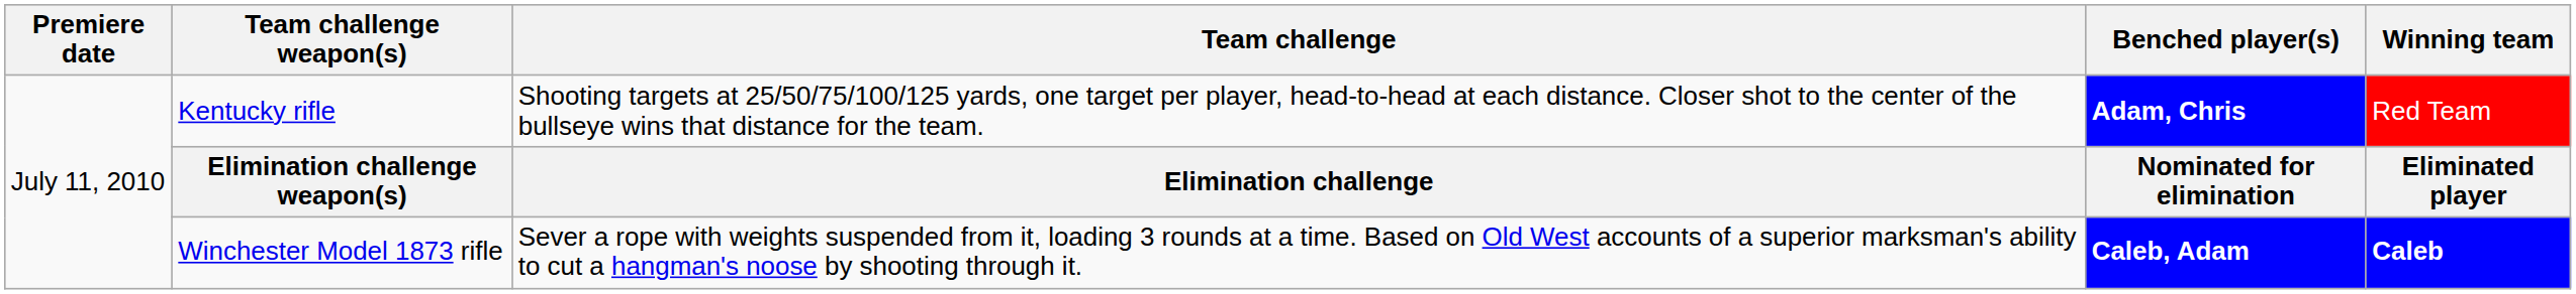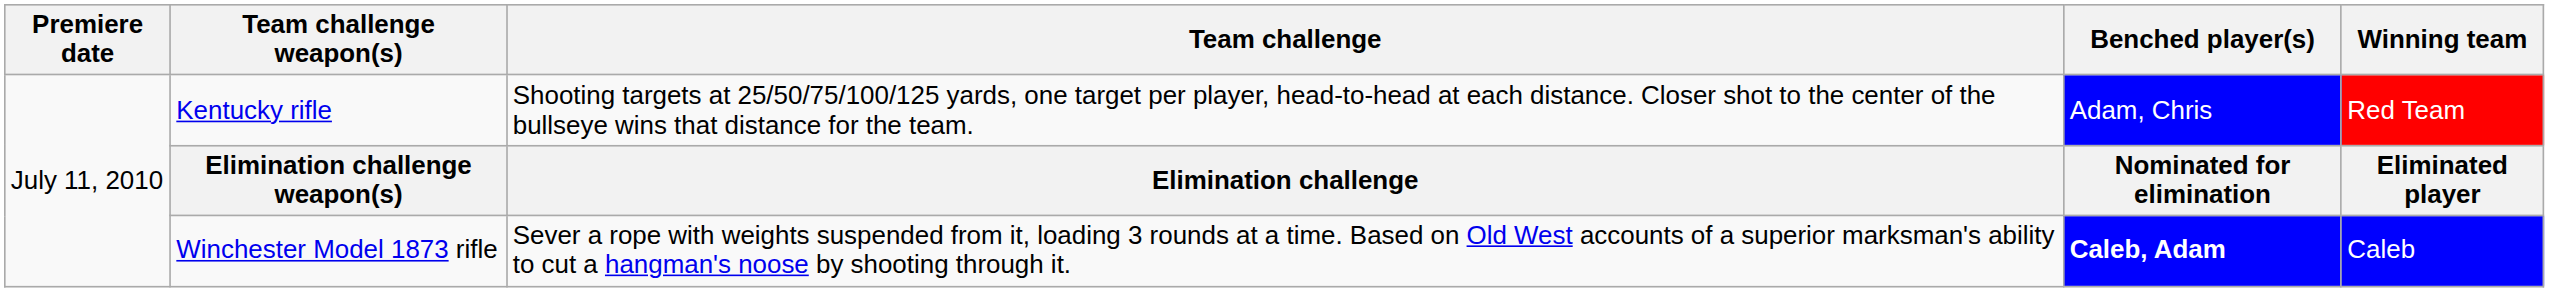Kentucky rifle | Benched player(s): bold -> normal
Winchester Model 1873 rifle | Winning team: bold -> normal
